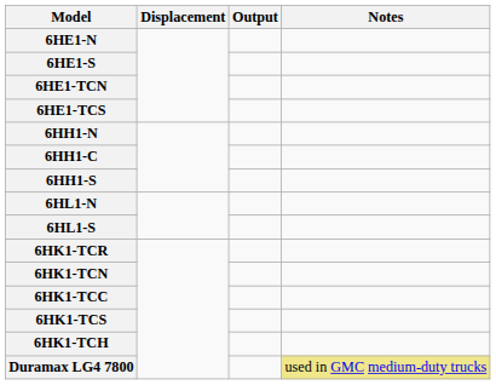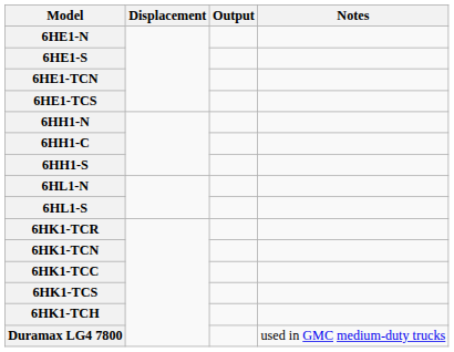Duramax LG4 7800 | Notes: khaki background -> no background
